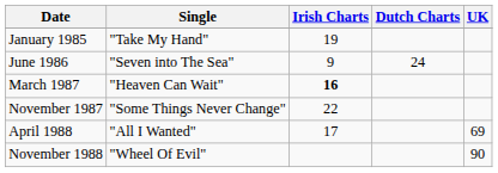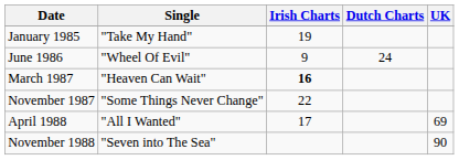June 1986 | Single: "Seven into The Sea" -> "Wheel Of Evil"
November 1988 | Single: "Wheel Of Evil" -> "Seven into The Sea"
